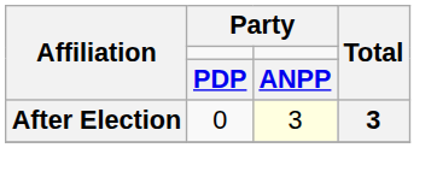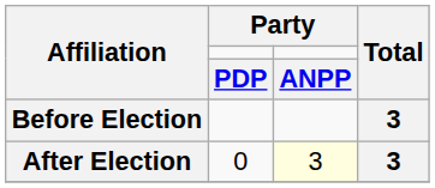+ row: Before Election | 3
